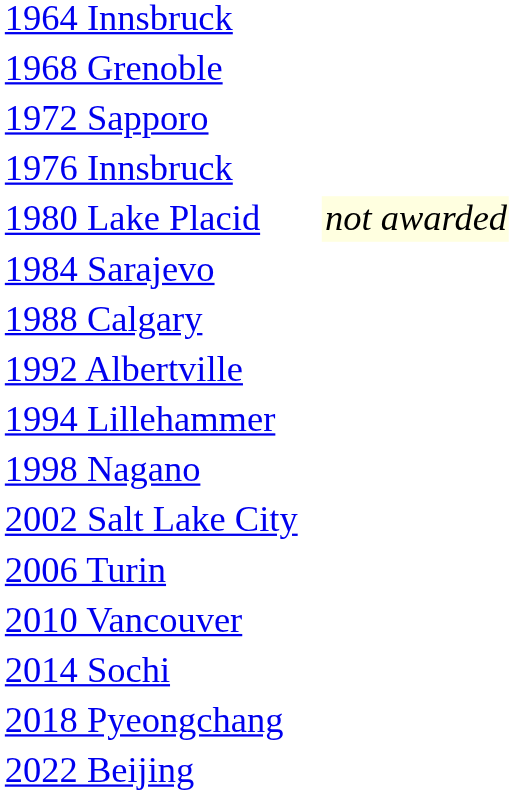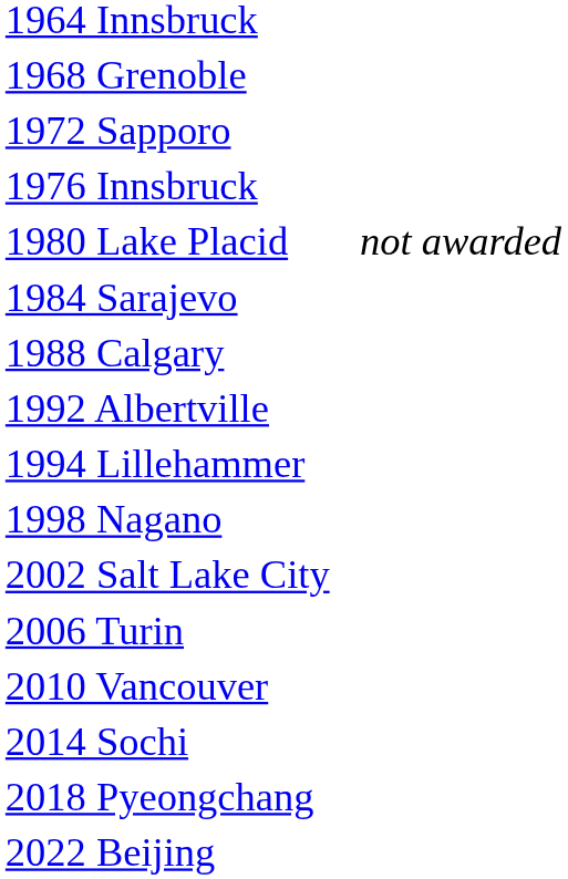1980 Lake Placid | column 2: lightyellow background -> no background
